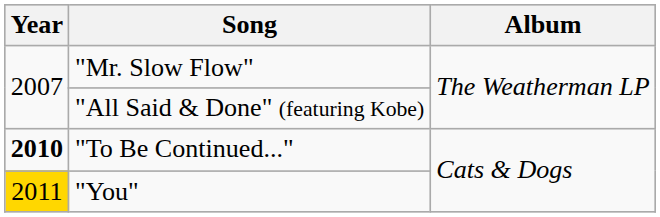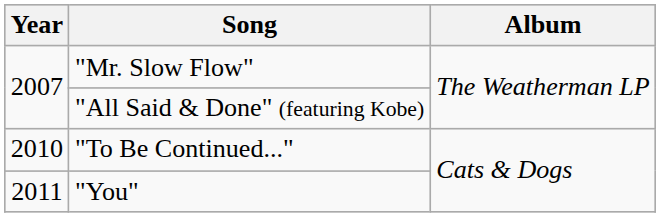"To Be Continued..." | Year: bold -> normal
"You" | Year: gold background -> no background
